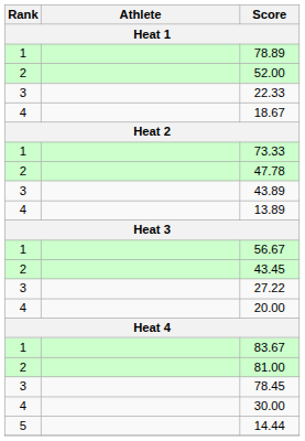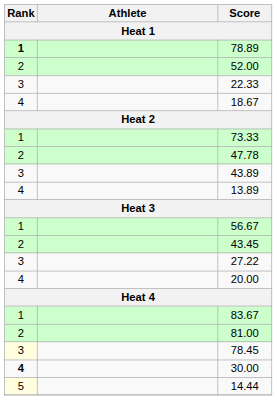78.89 | Rank: normal -> bold
78.45 | Rank: no background -> lightyellow background
30.00 | Rank: normal -> bold
14.44 | Rank: no background -> lightyellow background
